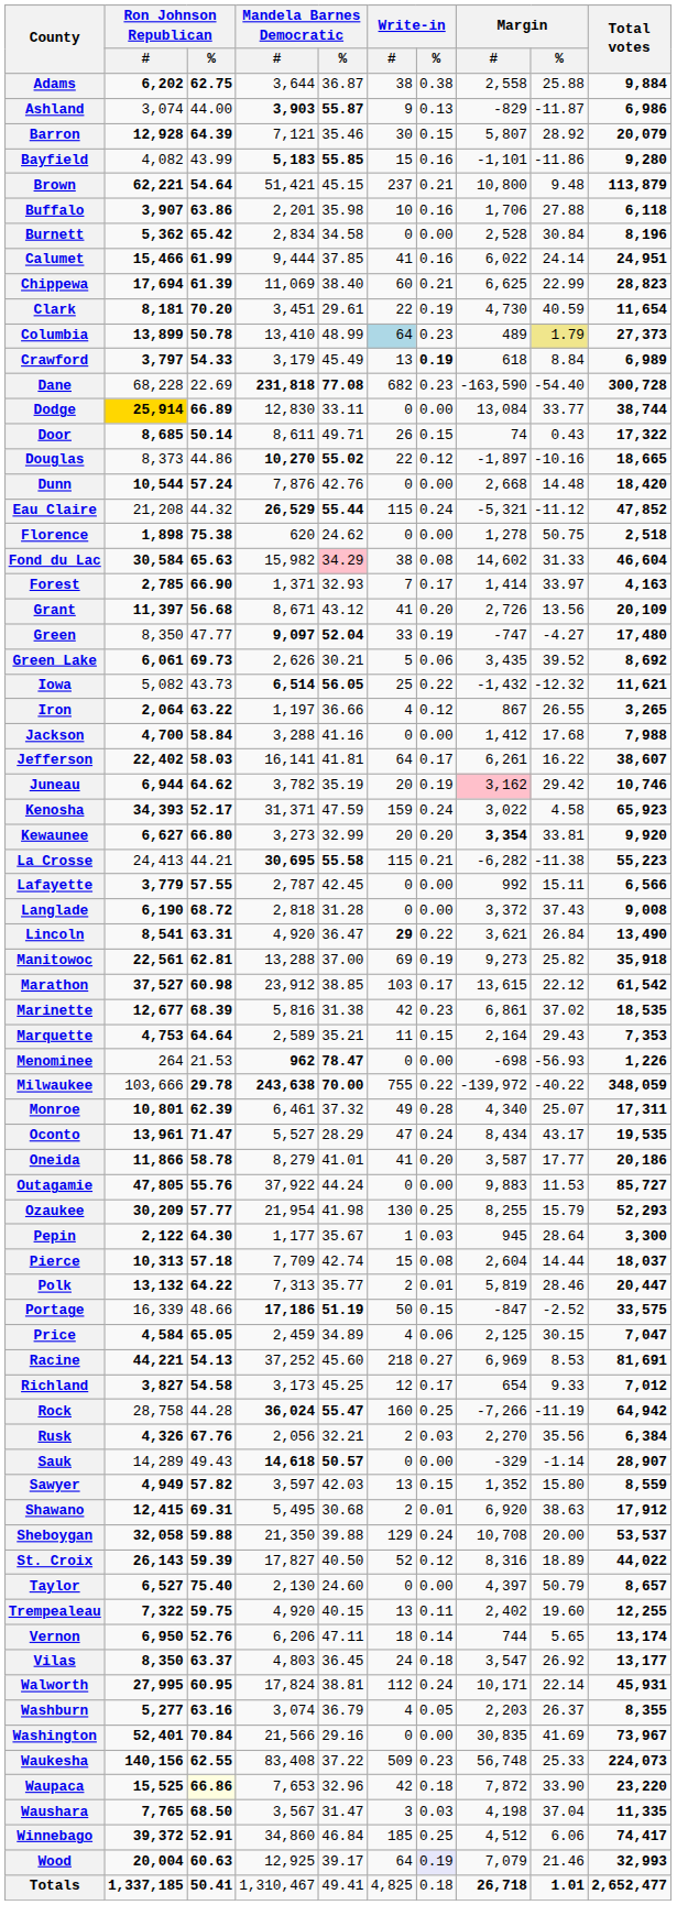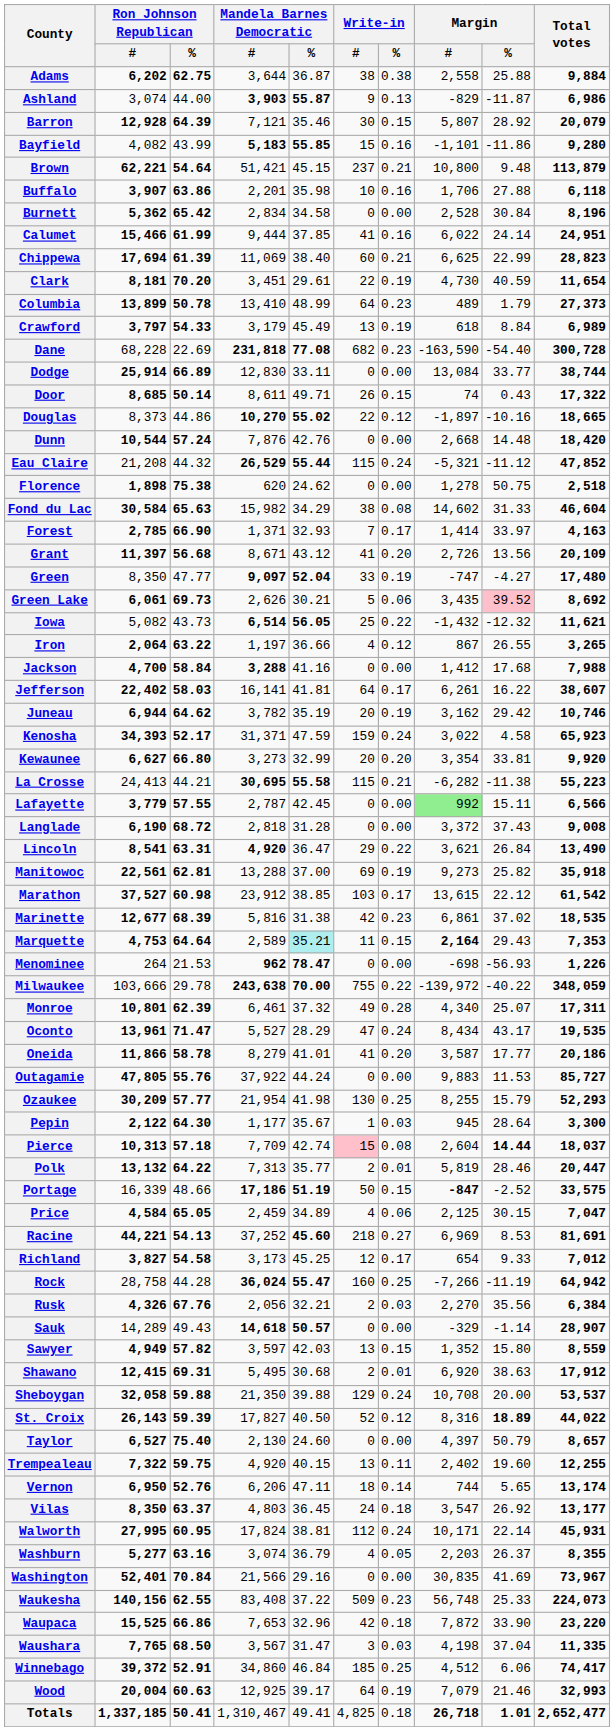Columbia | Write-in / #: lightblue background -> no background
Columbia | Margin / %: khaki background -> no background
Crawford | Write-in / %: bold -> normal
Dodge | Ron Johnson Republican / #: gold background -> no background
Fond du Lac | Mandela Barnes Democratic / %: pink background -> no background
Green Lake | Margin / %: no background -> pink background
Jackson | Mandela Barnes Democratic / #: normal -> bold
Juneau | Margin / #: pink background -> no background
Kewaunee | Margin / #: bold -> normal
Lafayette | Margin / #: no background -> lightgreen background
Lincoln | Mandela Barnes Democratic / #: normal -> bold
Lincoln | Write-in / #: bold -> normal
Marquette | Mandela Barnes Democratic / %: no background -> paleturquoise background
Marquette | Margin / #: normal -> bold
Milwaukee | Ron Johnson Republican / %: bold -> normal
Pierce | Write-in / #: no background -> pink background
Pierce | Margin / %: normal -> bold
Portage | Margin / #: normal -> bold
Racine | Mandela Barnes Democratic / %: normal -> bold
St. Croix | Margin / %: normal -> bold
Waupaca | Ron Johnson Republican / %: lightyellow background -> no background
Wood | Write-in / %: lavender background -> no background
